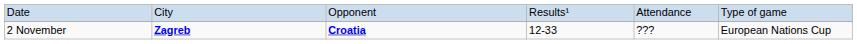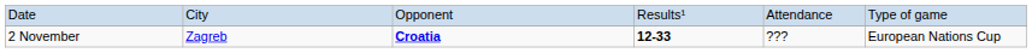2 November | column 2: bold -> normal
2 November | column 4: normal -> bold
